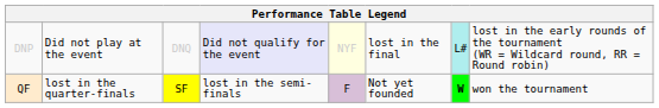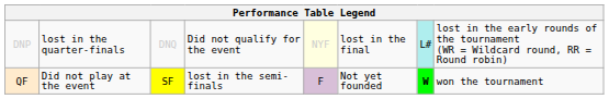DNP | column 2: Did not play at the event -> lost in the quarter-finals
DNP | column 4: lavender background -> no background
QF | column 2: lost in the quarter-finals -> Did not play at the event
